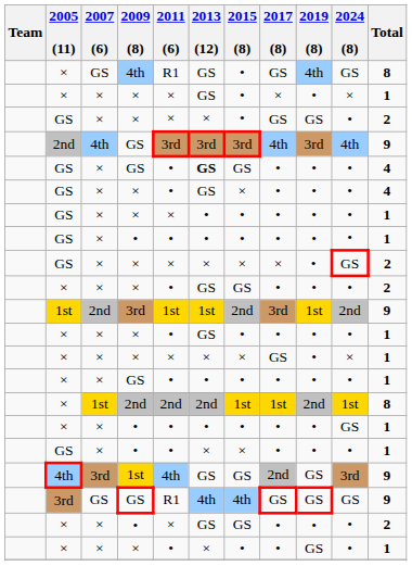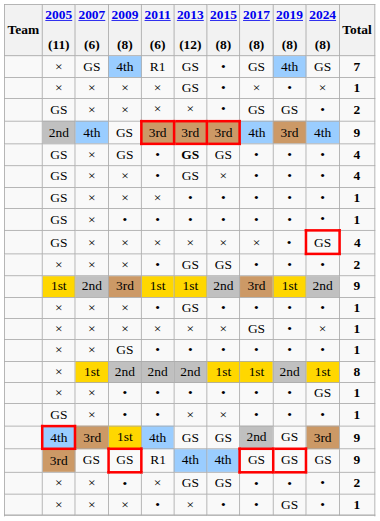row 2 | Total: 8 -> 7
row 10 | Total: 2 -> 4
